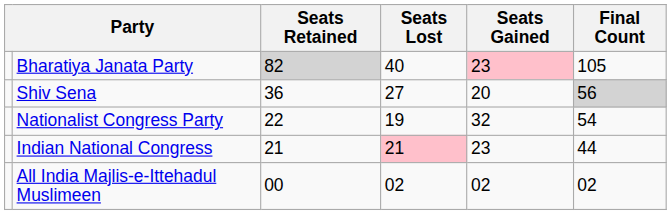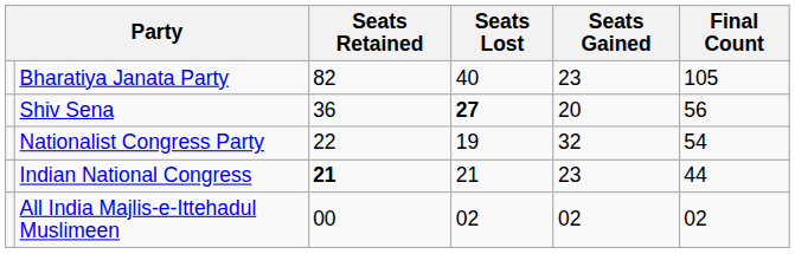Bharatiya Janata Party | Seats Retained: lightgrey background -> no background
Bharatiya Janata Party | Seats Gained: pink background -> no background
Shiv Sena | Seats Lost: normal -> bold
Shiv Sena | Final Count: lightgrey background -> no background
Indian National Congress | Seats Retained: normal -> bold
Indian National Congress | Seats Lost: pink background -> no background
